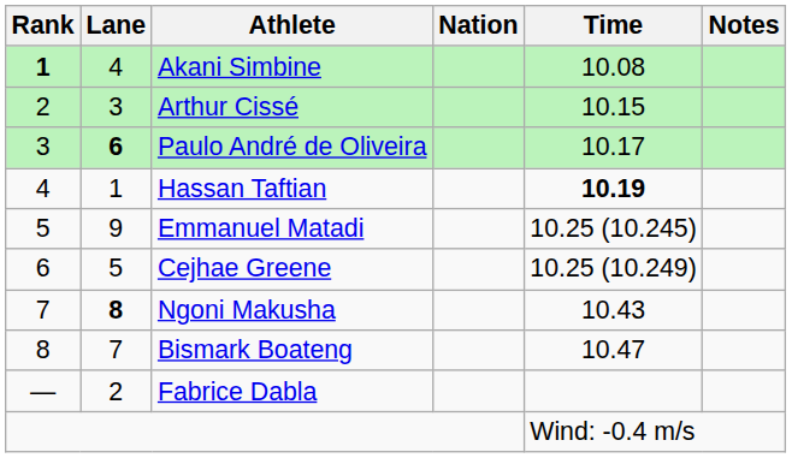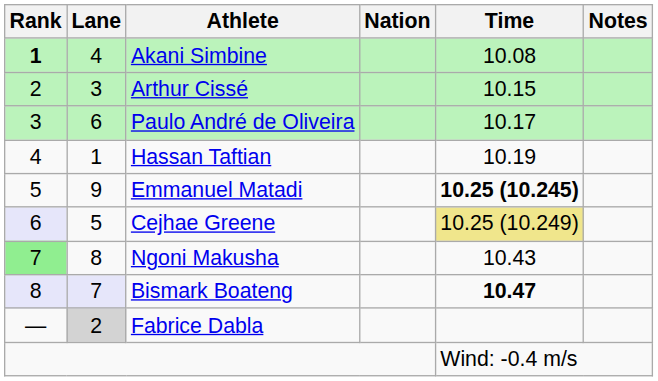Paulo André de Oliveira | Lane: bold -> normal
Hassan Taftian | Time: bold -> normal
Emmanuel Matadi | Time: normal -> bold
Cejhae Greene | Rank: no background -> lavender background
Cejhae Greene | Time: no background -> khaki background
Ngoni Makusha | Rank: no background -> lightgreen background
Ngoni Makusha | Lane: bold -> normal
Bismark Boateng | Rank: no background -> lavender background
Bismark Boateng | Lane: no background -> lavender background
Bismark Boateng | Time: normal -> bold
Fabrice Dabla | Lane: no background -> lightgrey background
